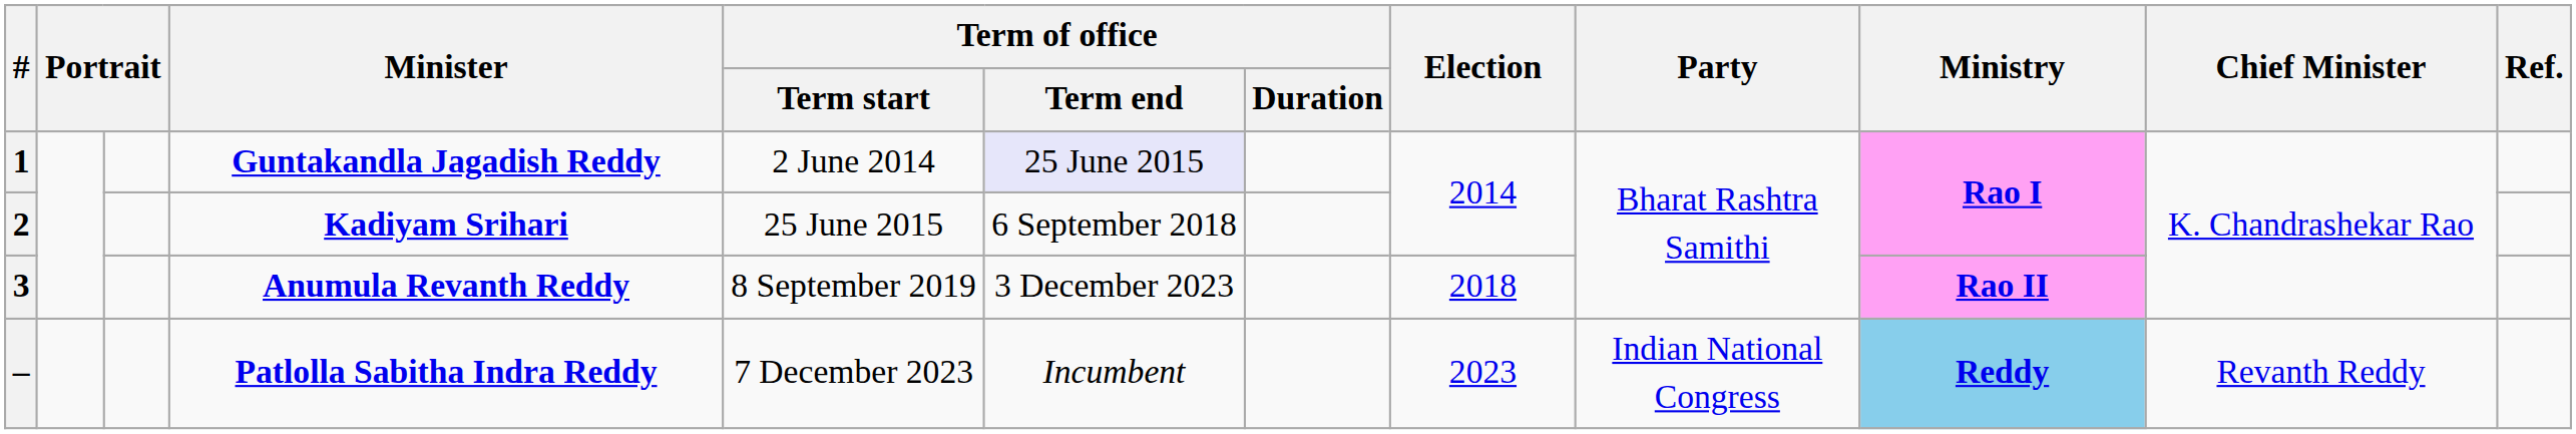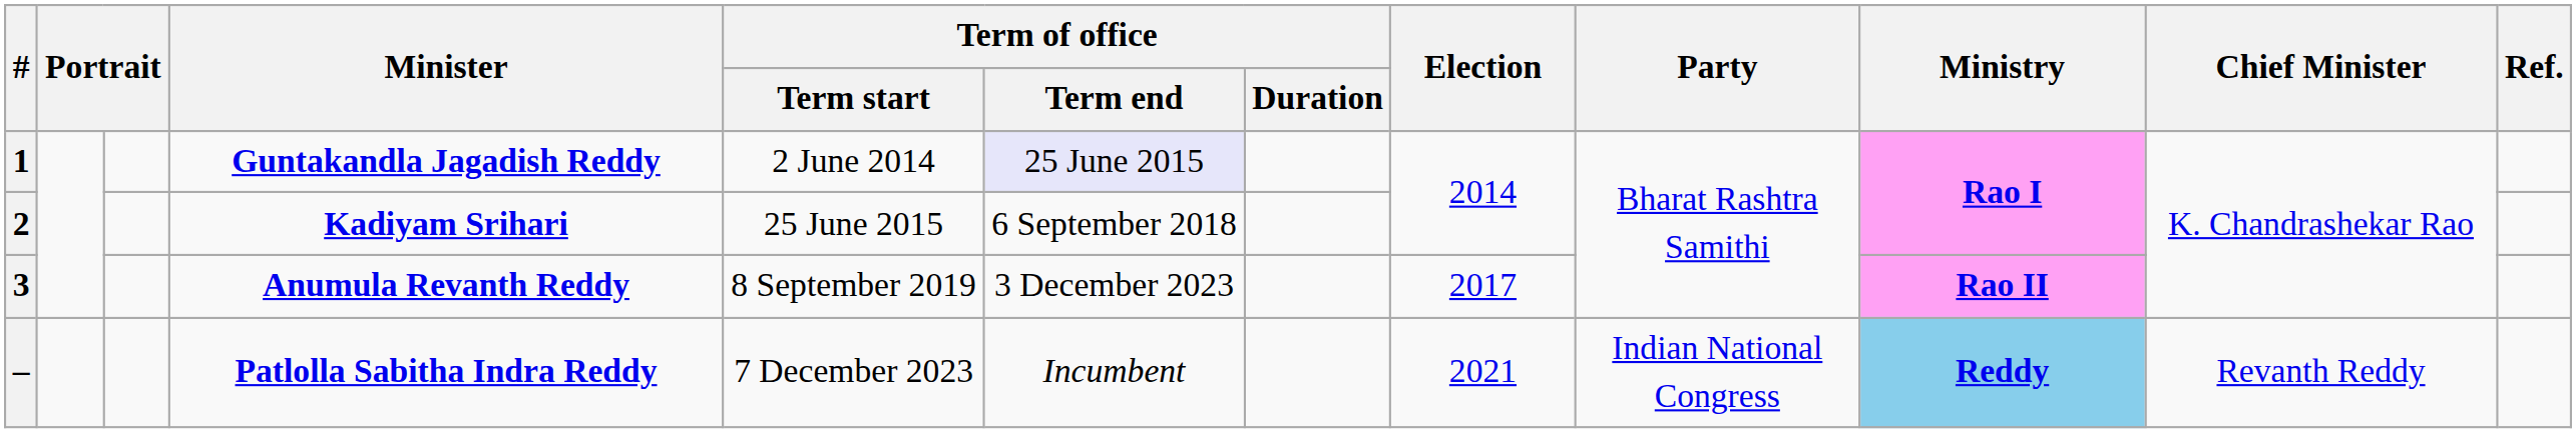3 | Election: 2018 -> 2017
– | Election: 2023 -> 2021
